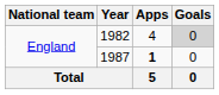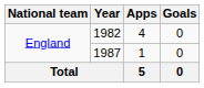1982 | Goals: lightgrey background -> no background
1987 | Apps: bold -> normal
